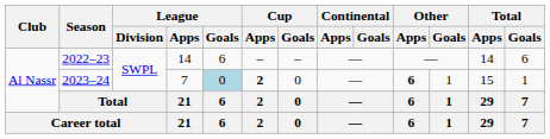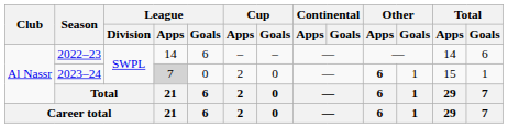2023–24 | League / Apps: no background -> lightgrey background
2023–24 | League / Goals: lightblue background -> no background
2023–24 | Cup / Apps: bold -> normal
